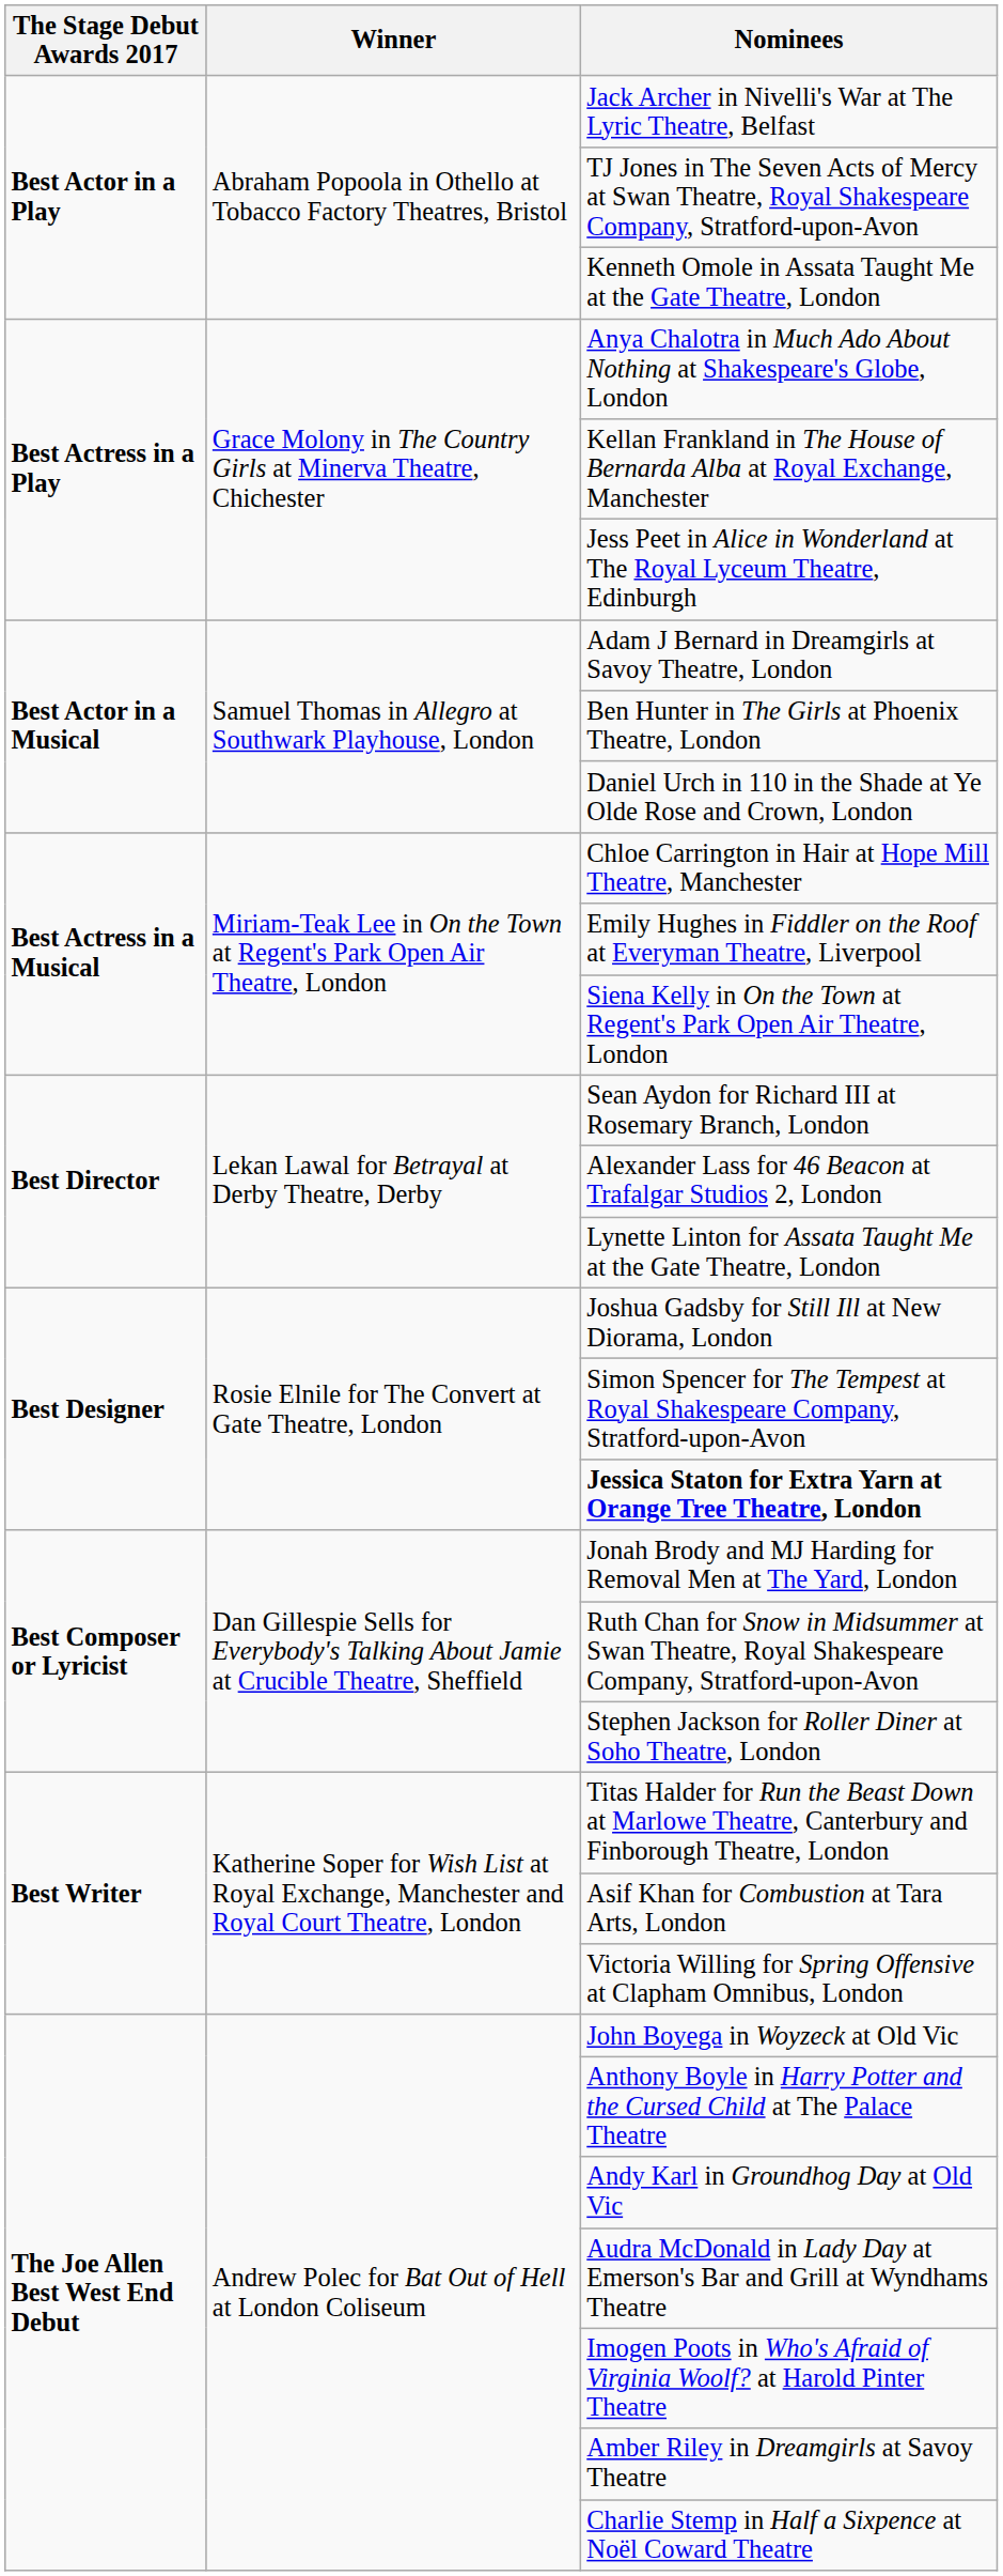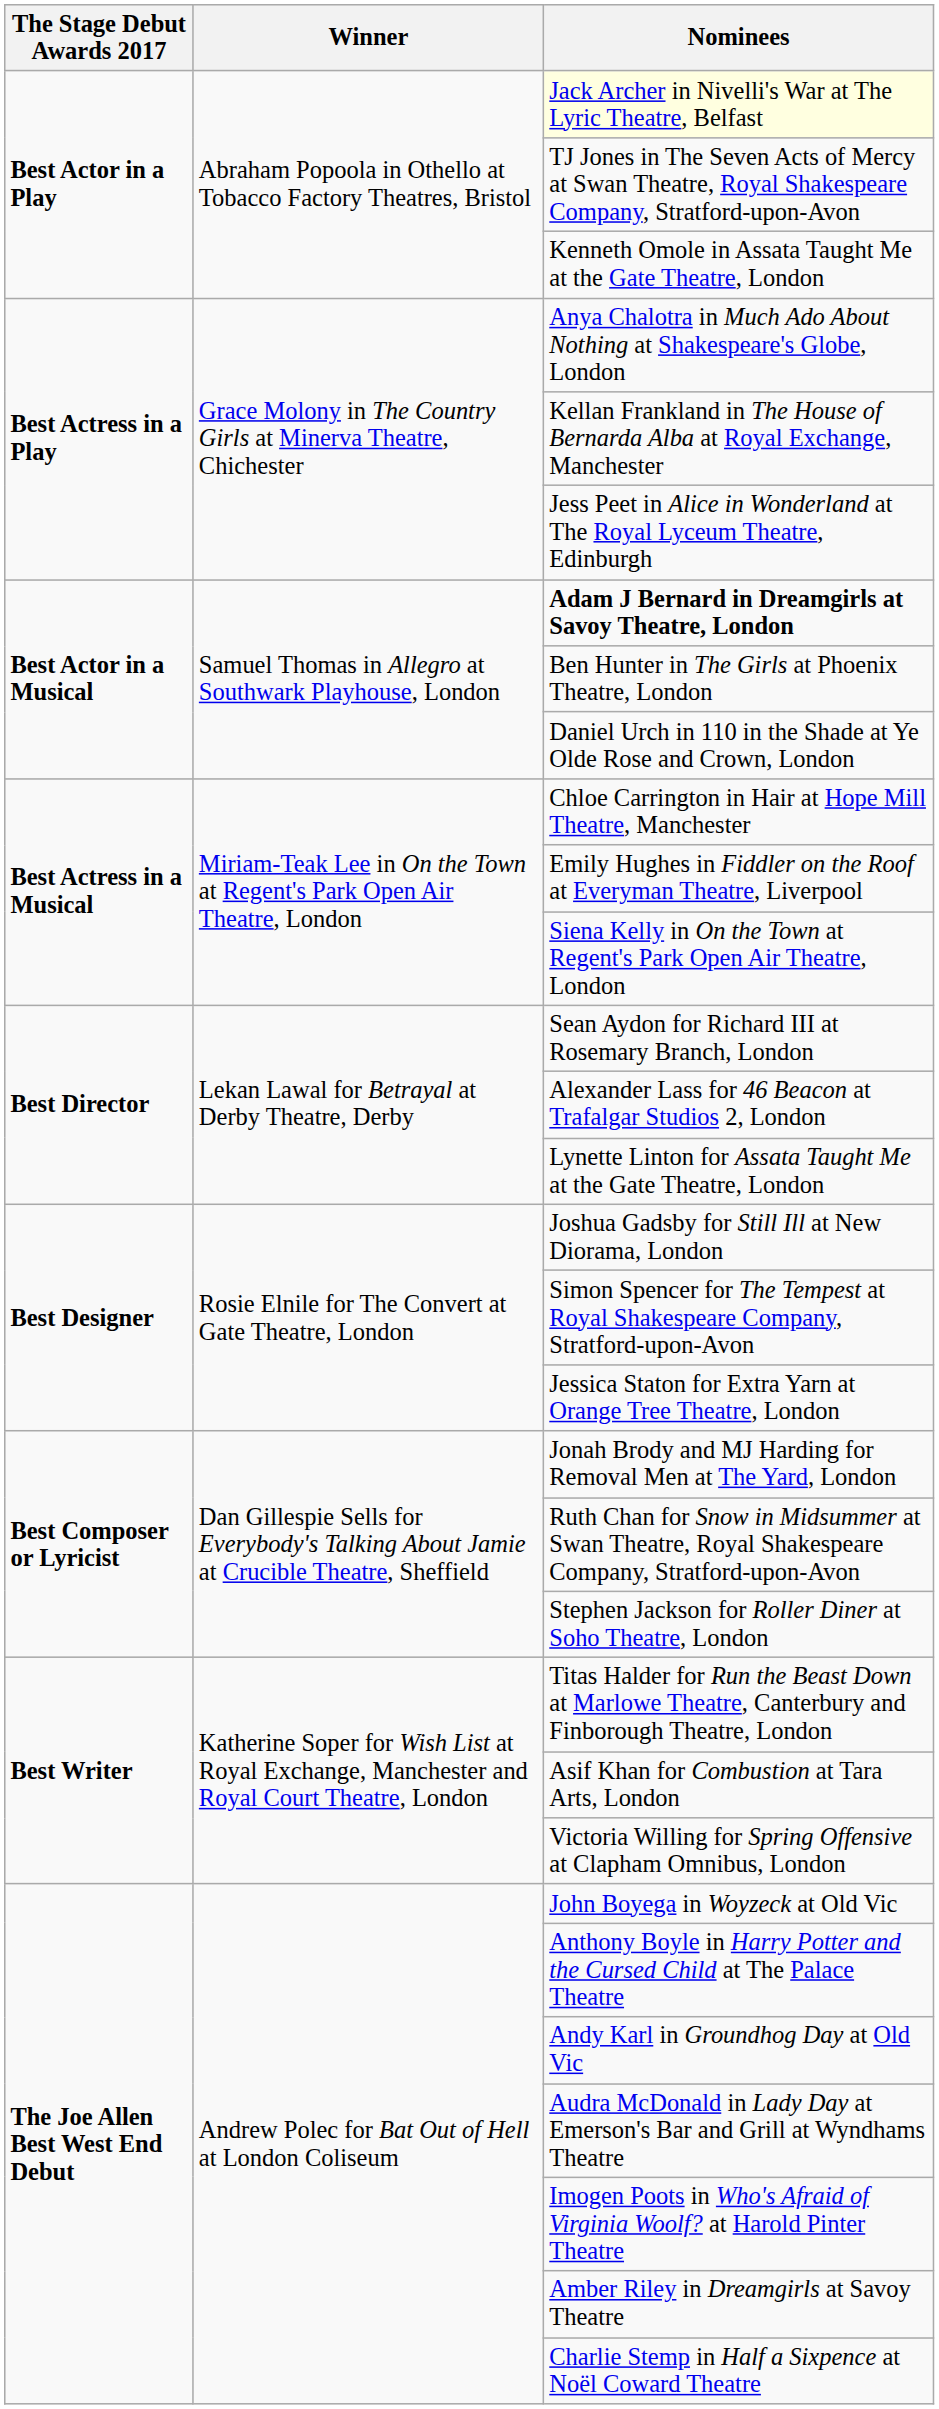Jack Archer in Nivelli's War at The Lyric Theatre, Belfast | Nominees: no background -> lightyellow background
Adam J Bernard in Dreamgirls at Savoy Theatre, London | Nominees: normal -> bold
Jessica Staton for Extra Yarn at Orange Tree Theatre, London | Nominees: bold -> normal
